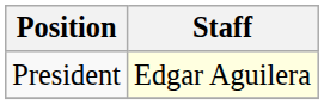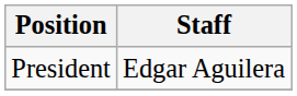President | Staff: lightyellow background -> no background
